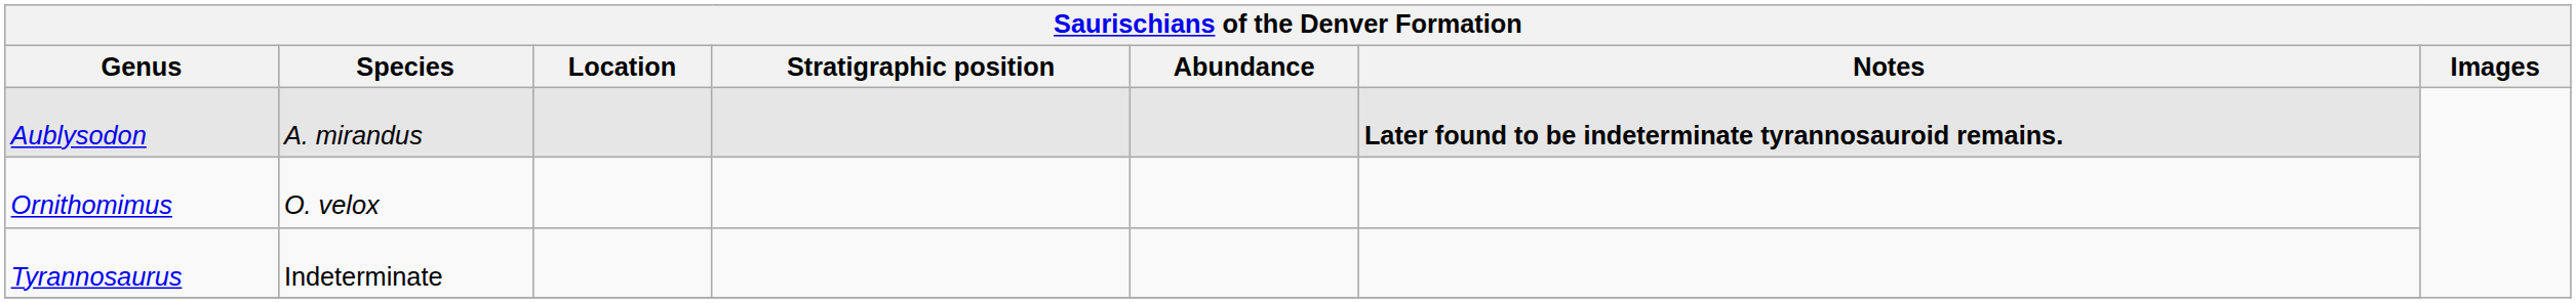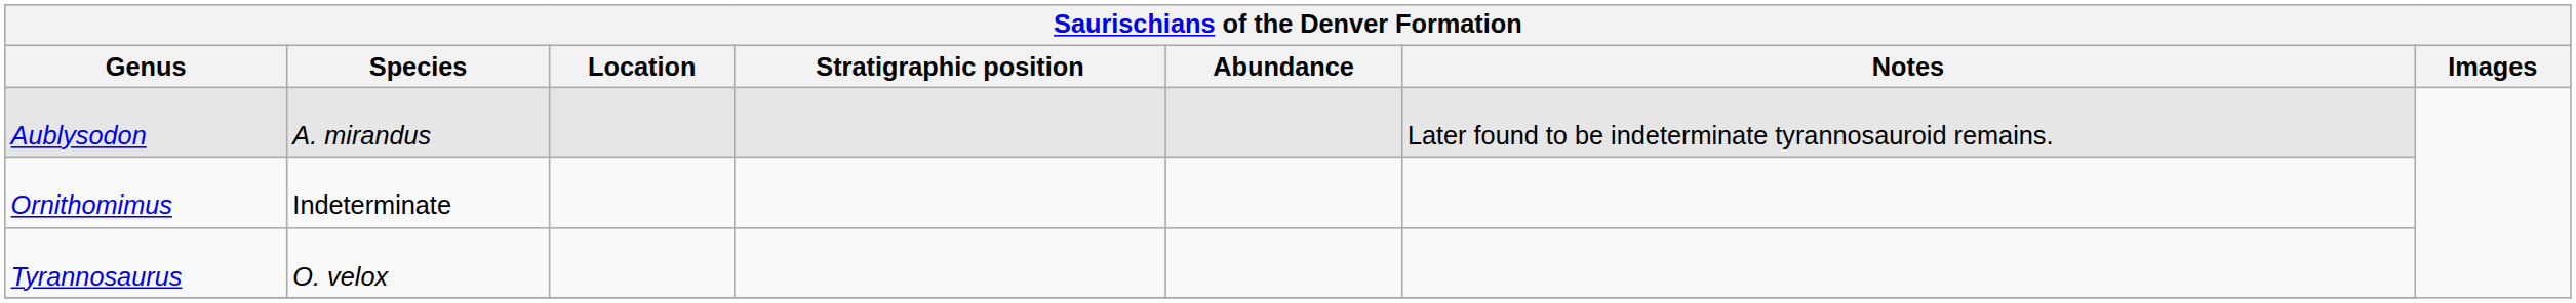Aublysodon | Notes: bold -> normal
Ornithomimus | Species: O. velox -> Indeterminate
Tyrannosaurus | Species: Indeterminate -> O. velox
